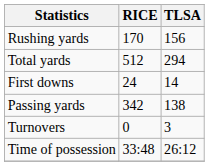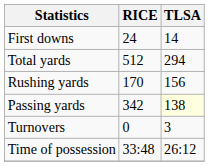rows swapped: First downs <-> Rushing yards
Passing yards | TLSA: no background -> lightyellow background
